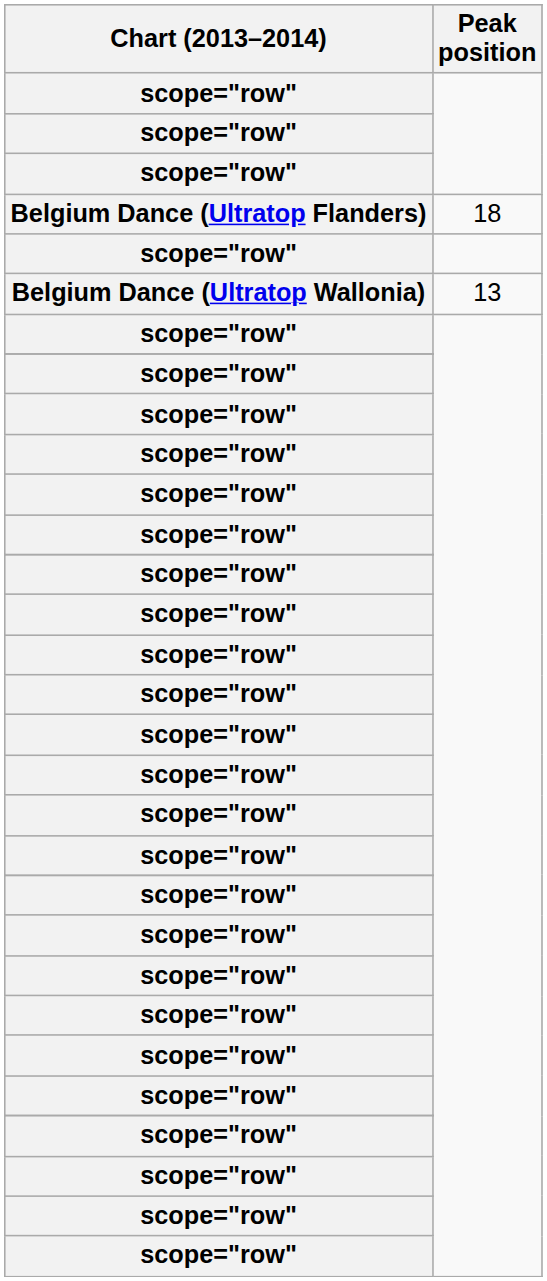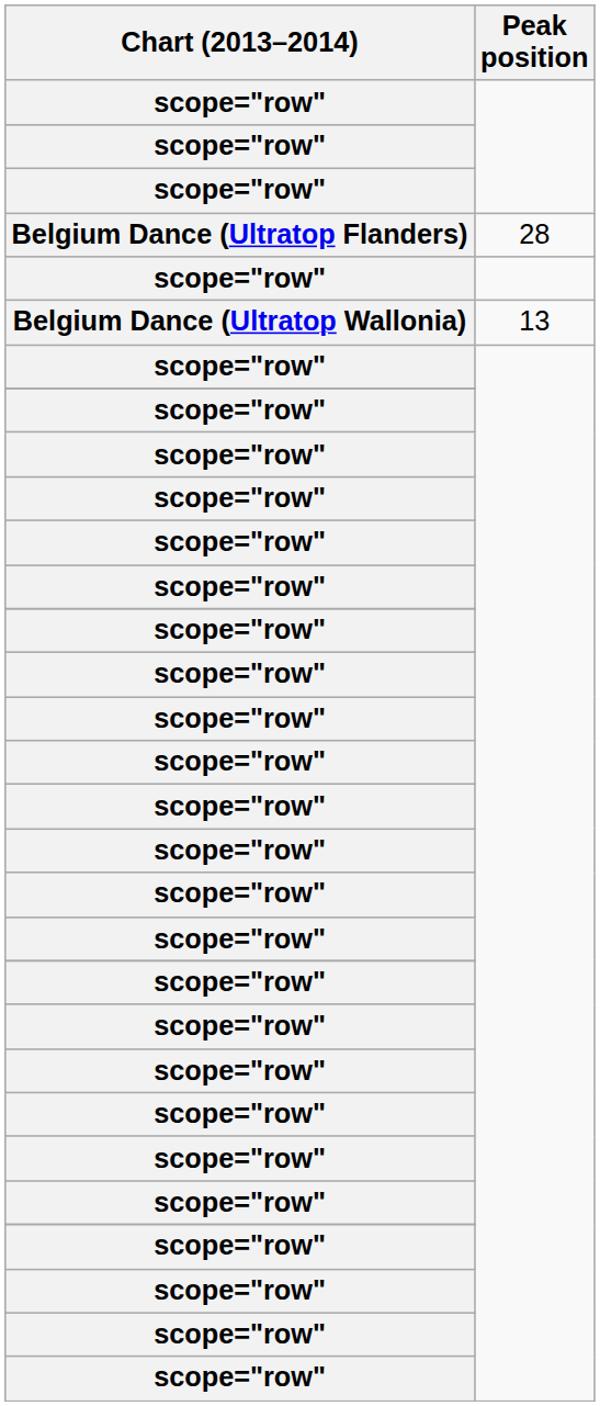Belgium Dance (Ultratop Flanders) | Peak position: 18 -> 28
